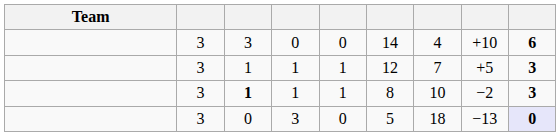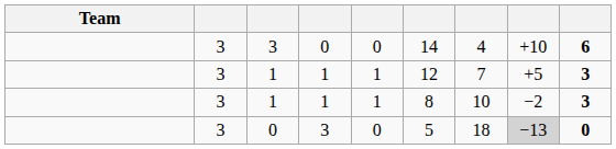row 4 | column 3: bold -> normal
row 5 | column 8: no background -> lightgrey background
row 5 | column 9: lavender background -> no background
